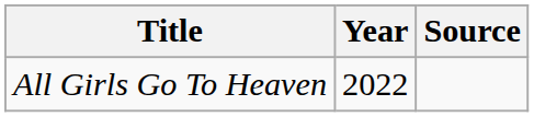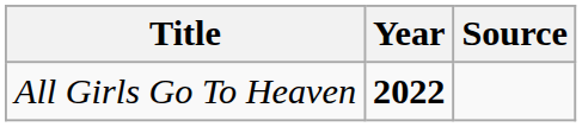row 2 | Year: normal -> bold
